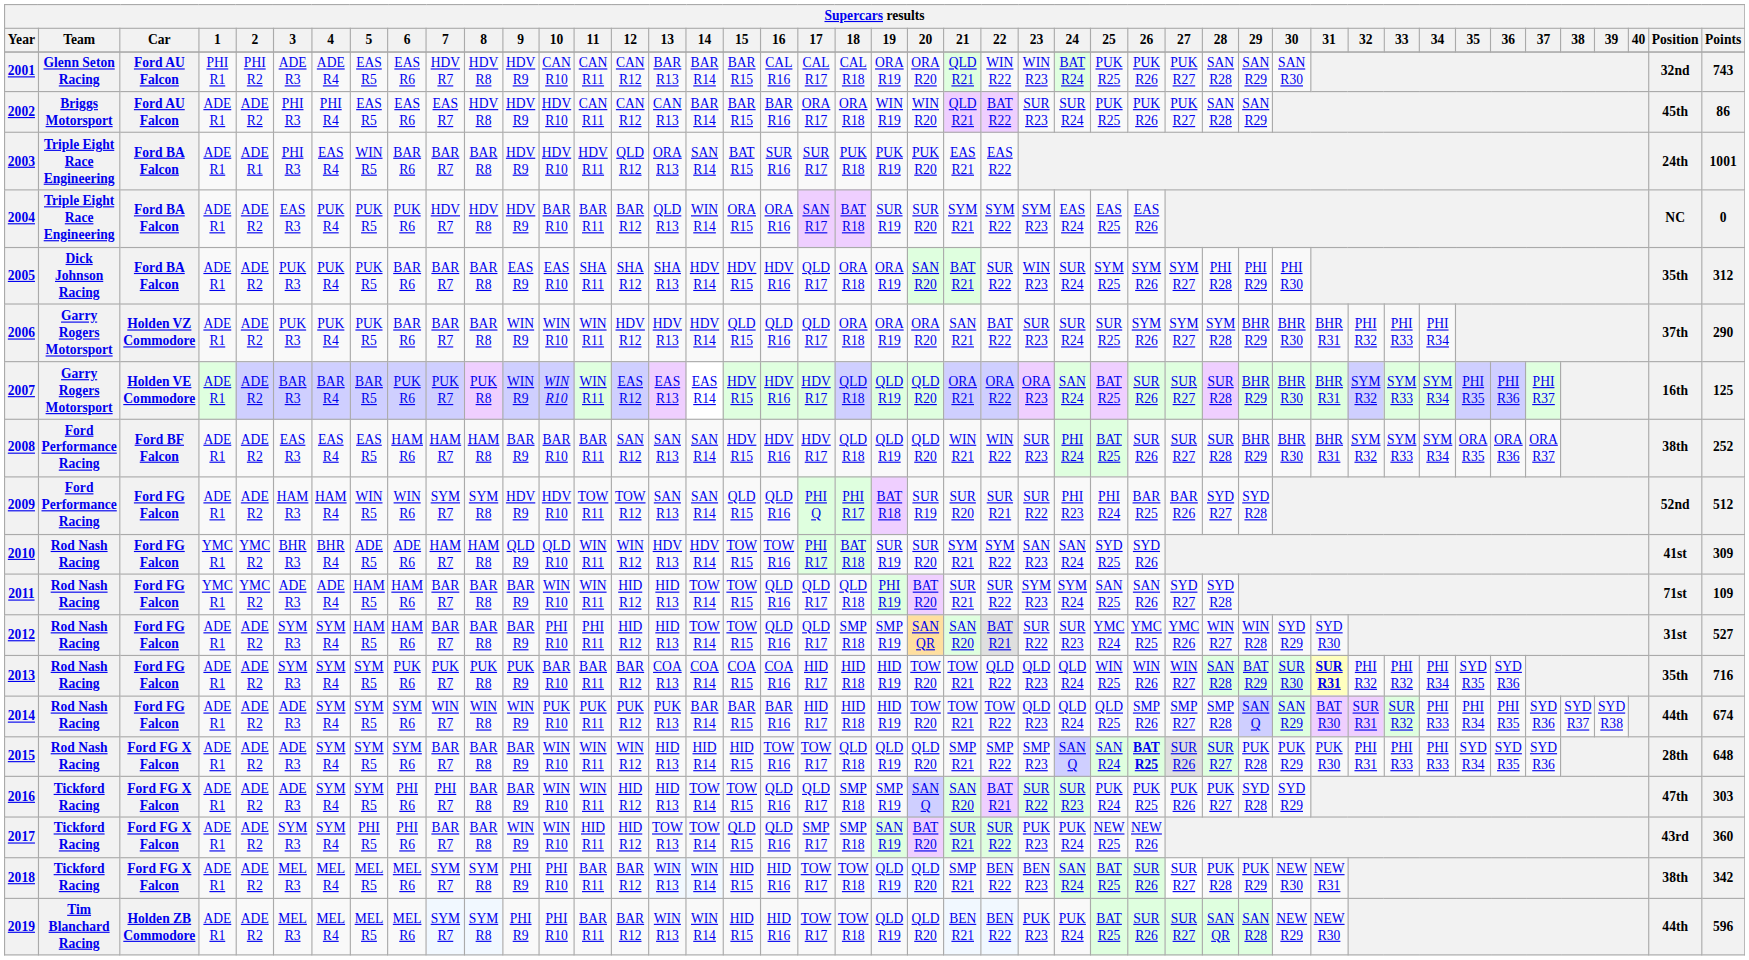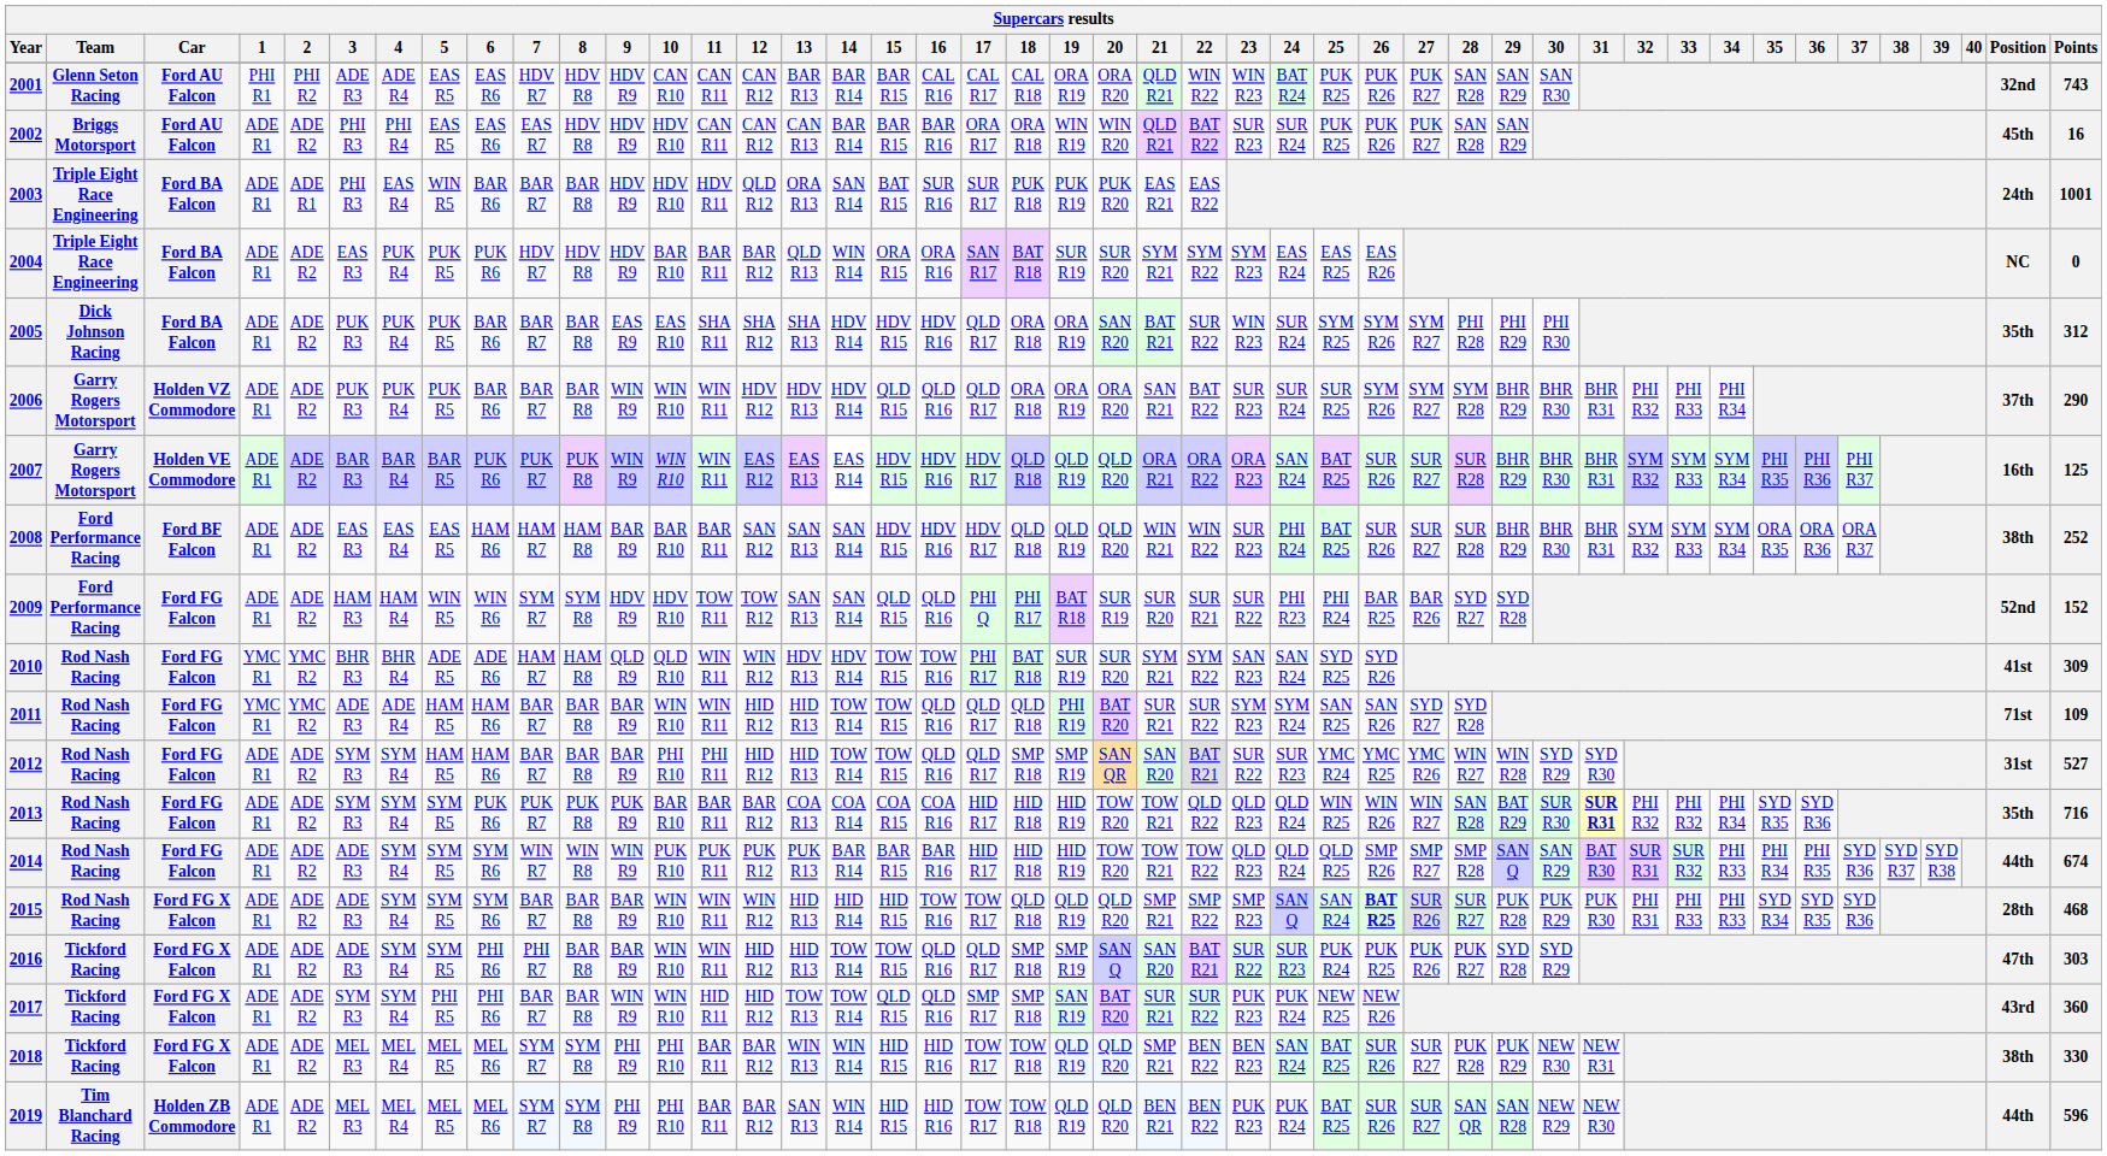2002 | Points: 86 -> 16
2009 | Points: 512 -> 152
2015 | Points: 648 -> 468
2018 | Points: 342 -> 330
2019 | 13: WIN R13 -> SAN R13
